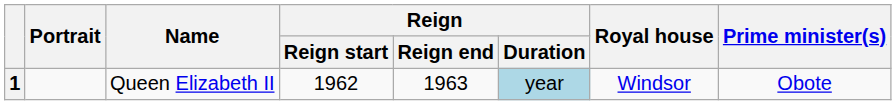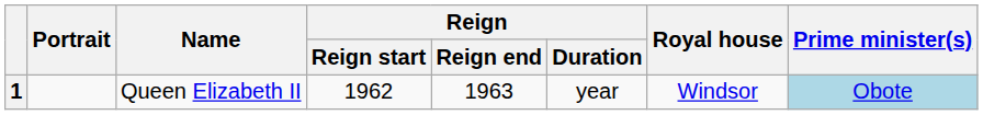1 | Reign / Duration: lightblue background -> no background
1 | Prime minister(s): no background -> lightblue background
